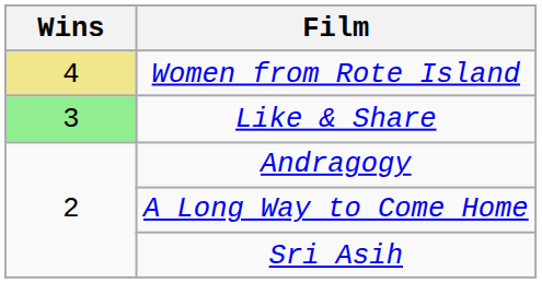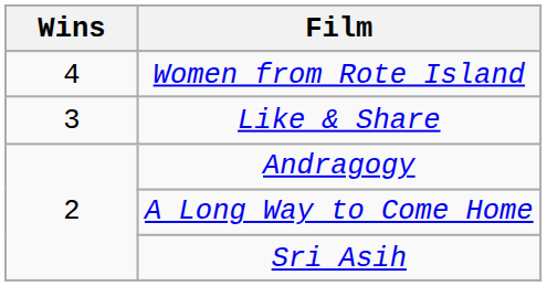Women from Rote Island | Wins: khaki background -> no background
Like & Share | Wins: lightgreen background -> no background
